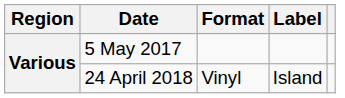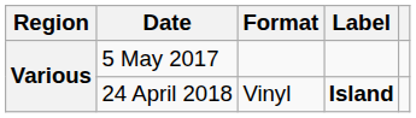24 April 2018 | Label: normal -> bold
